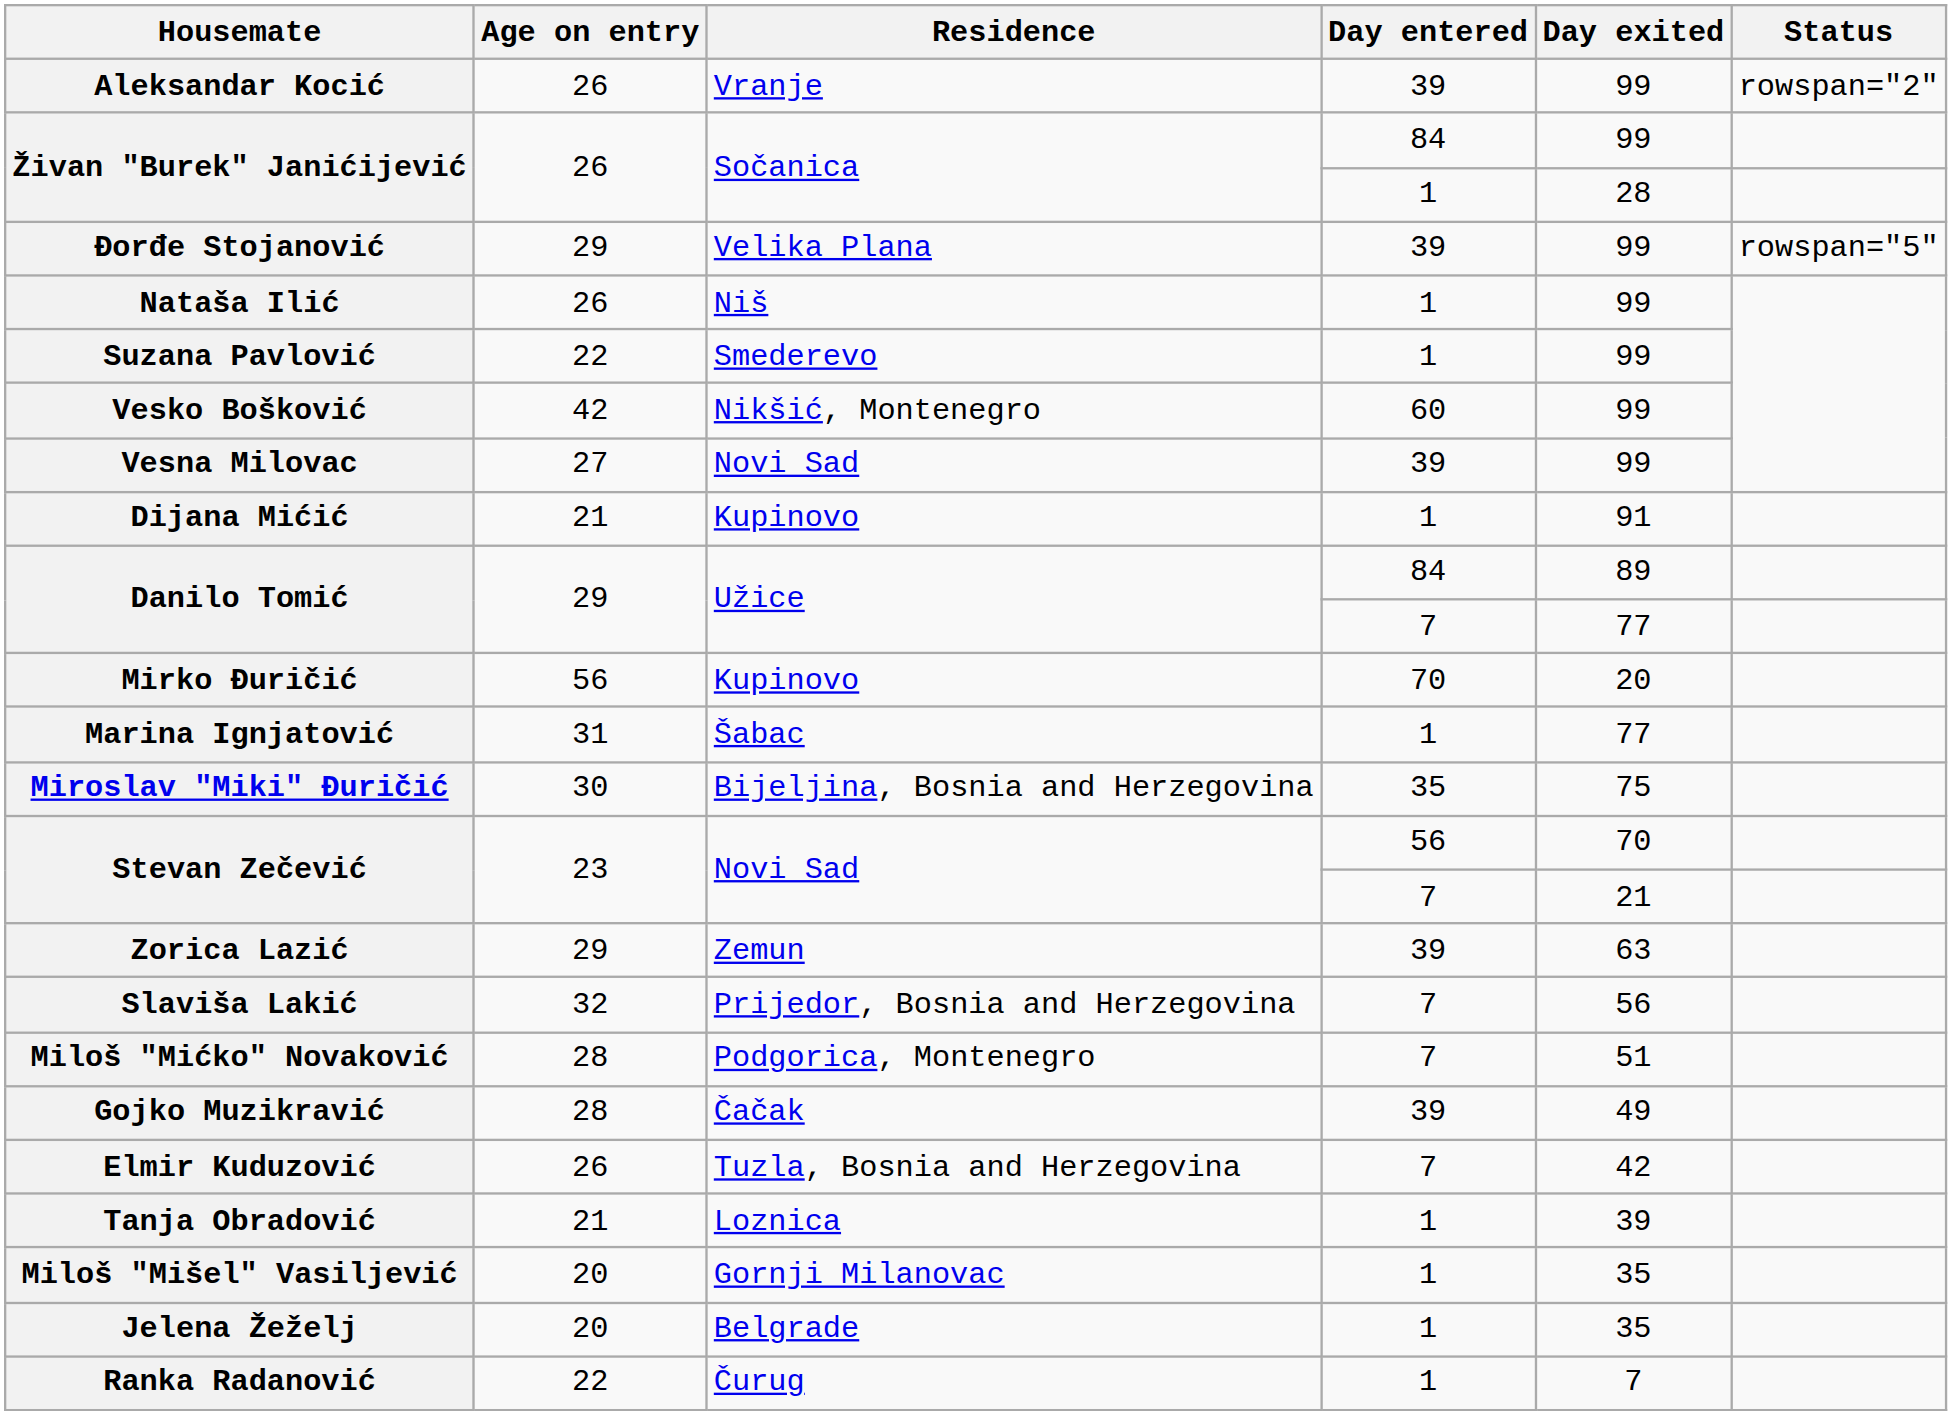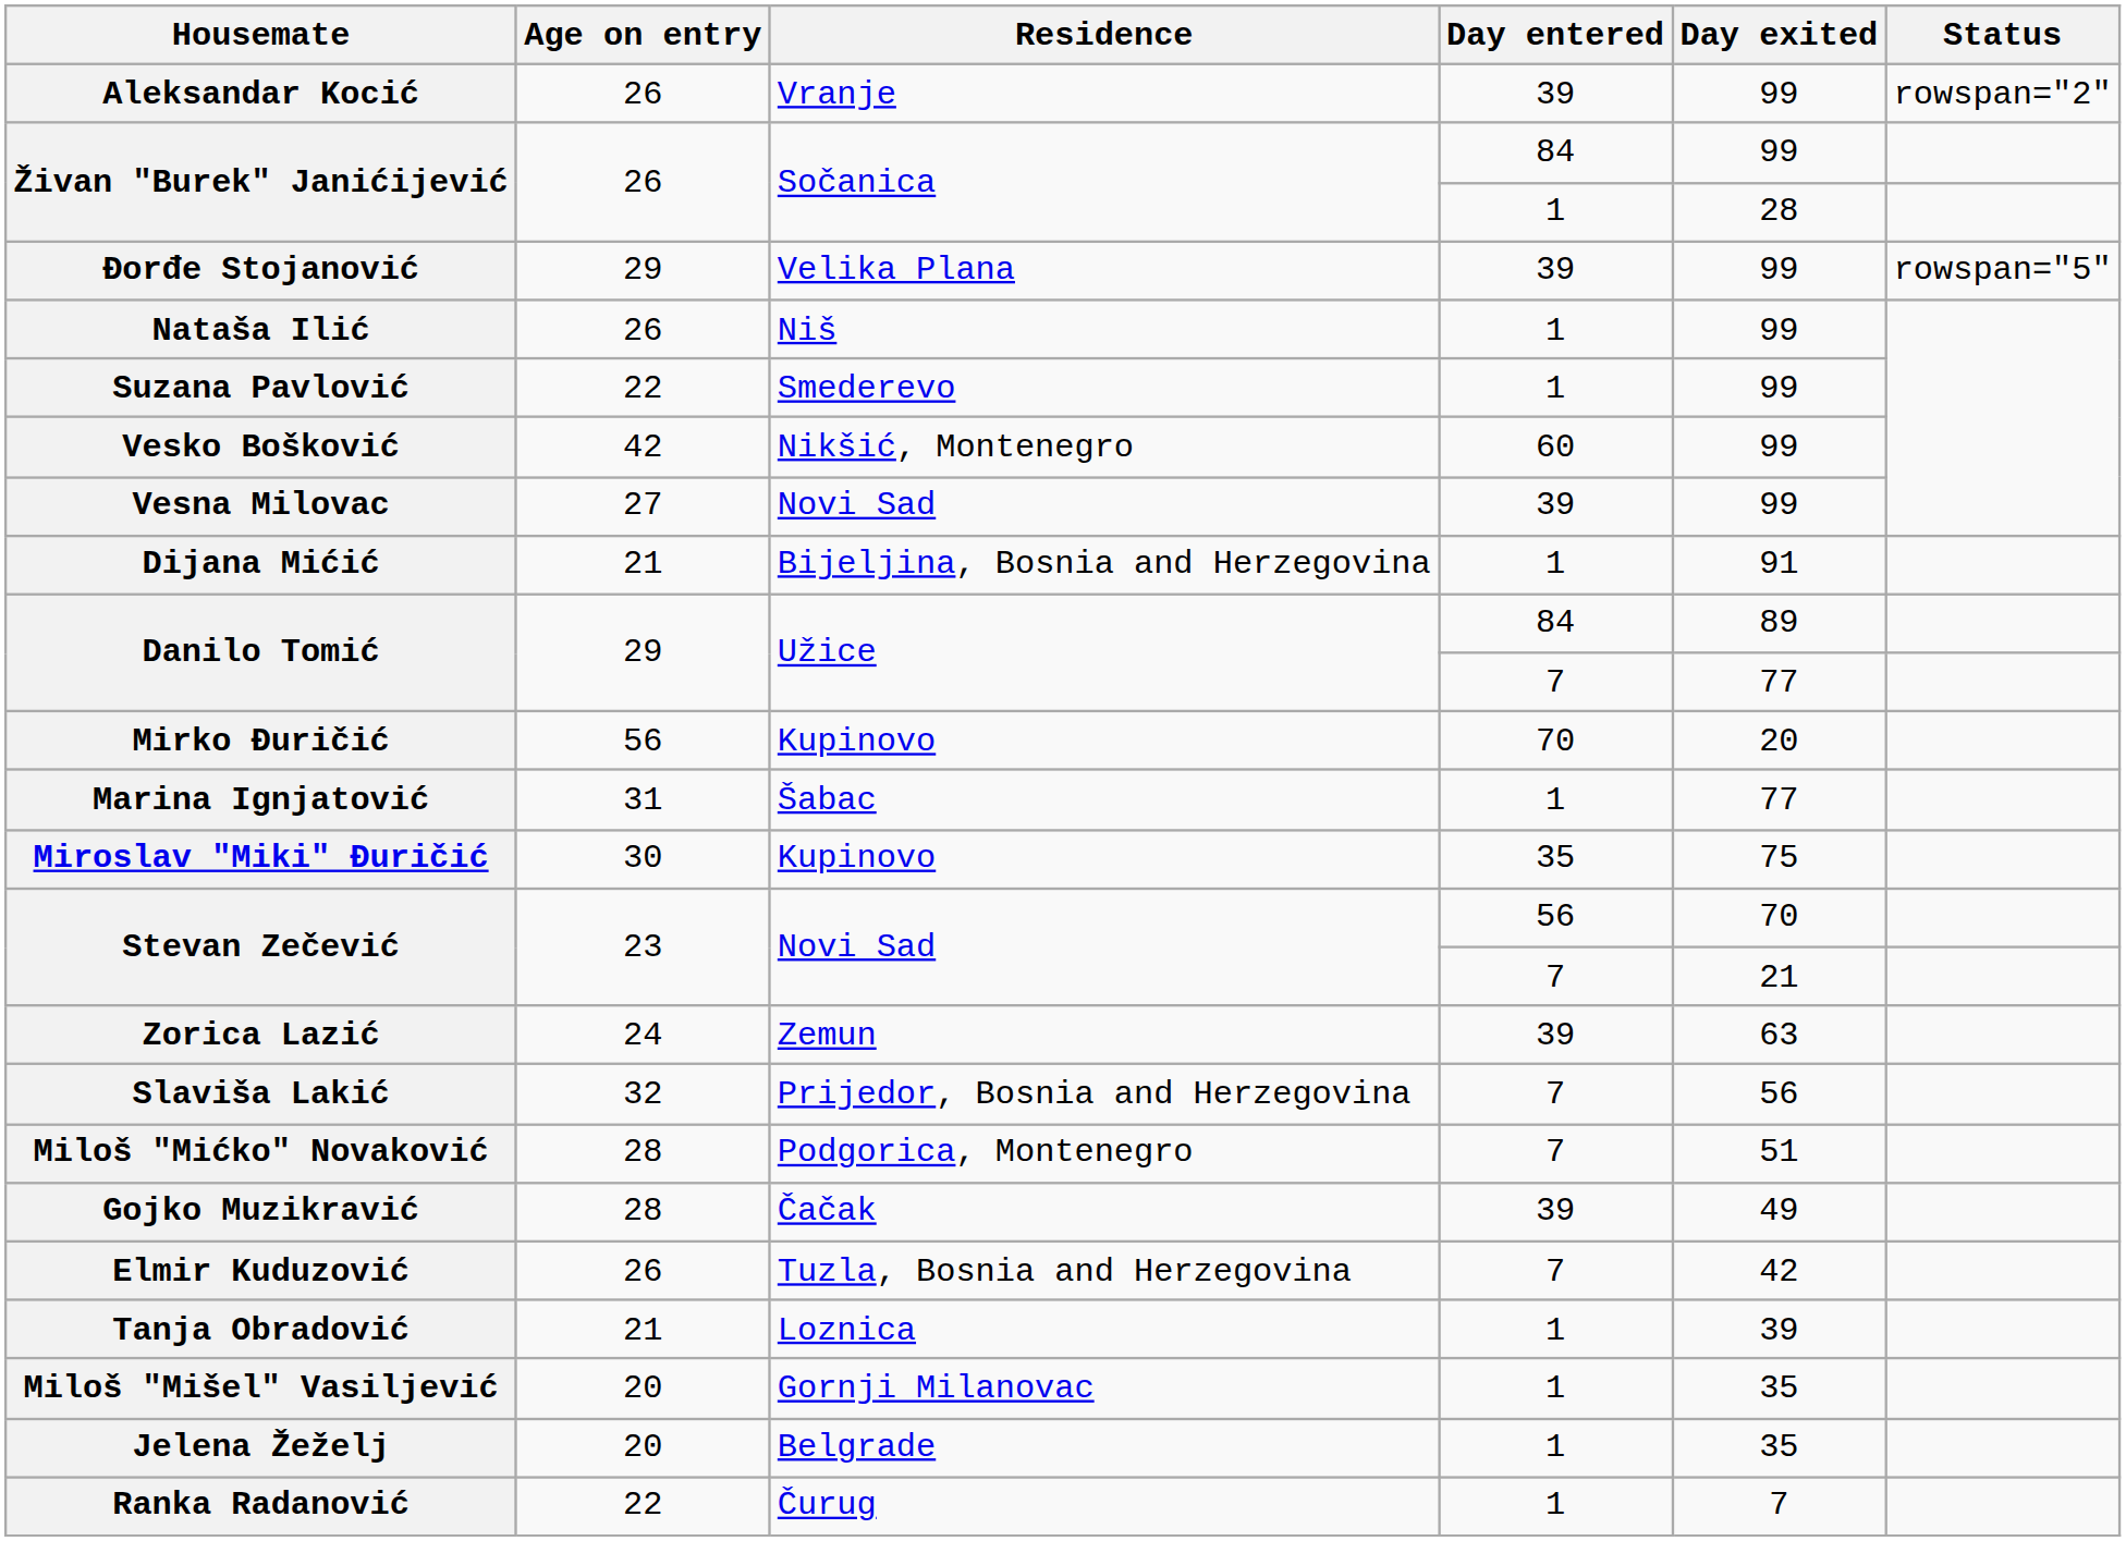Dijana Mićić | Residence: Kupinovo -> Bijeljina, Bosnia and Herzegovina
Miroslav "Miki" Đuričić | Residence: Bijeljina, Bosnia and Herzegovina -> Kupinovo
Zorica Lazić | Age on entry: 29 -> 24
